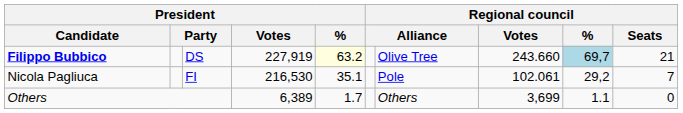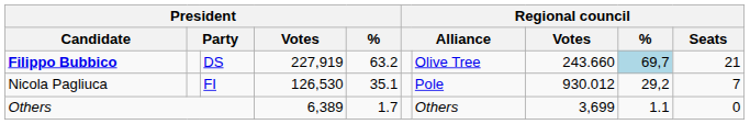Filippo Bubbico | President / %: lightyellow background -> no background
Nicola Pagliuca | President / Votes: 216,530 -> 126,530
Nicola Pagliuca | Regional council / Votes: 102.061 -> 930.012
